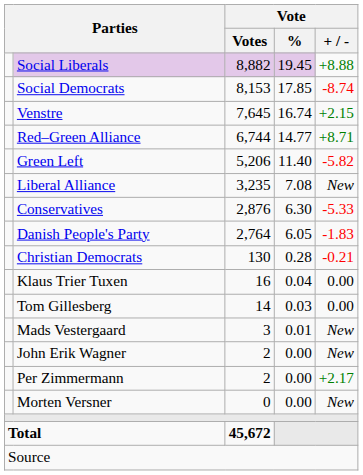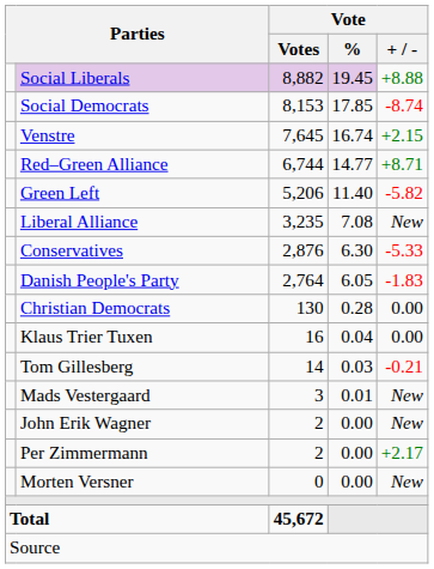Christian Democrats | Vote / + / -: -0.21 -> 0.00
Tom Gillesberg | Vote / + / -: 0.00 -> -0.21
